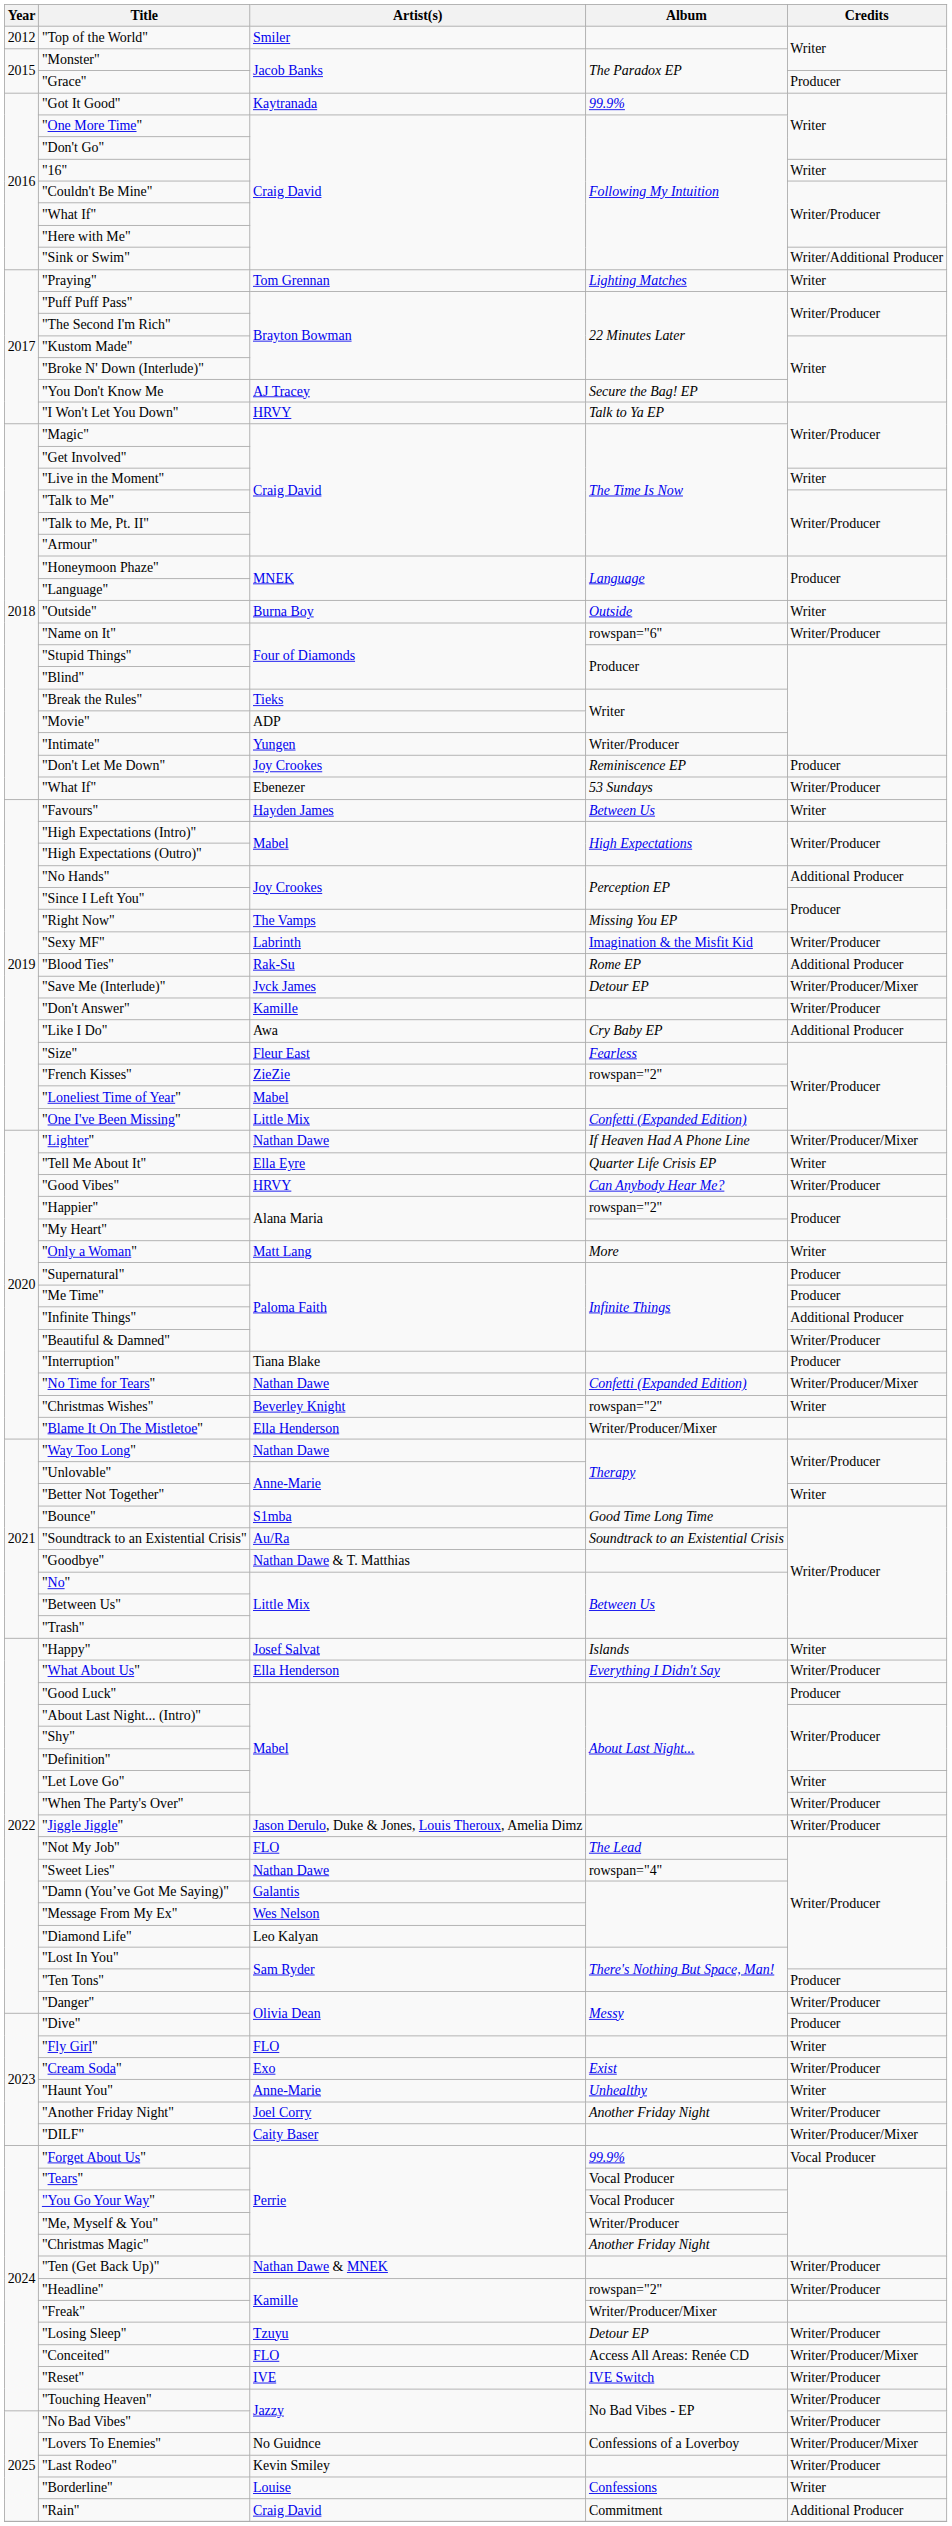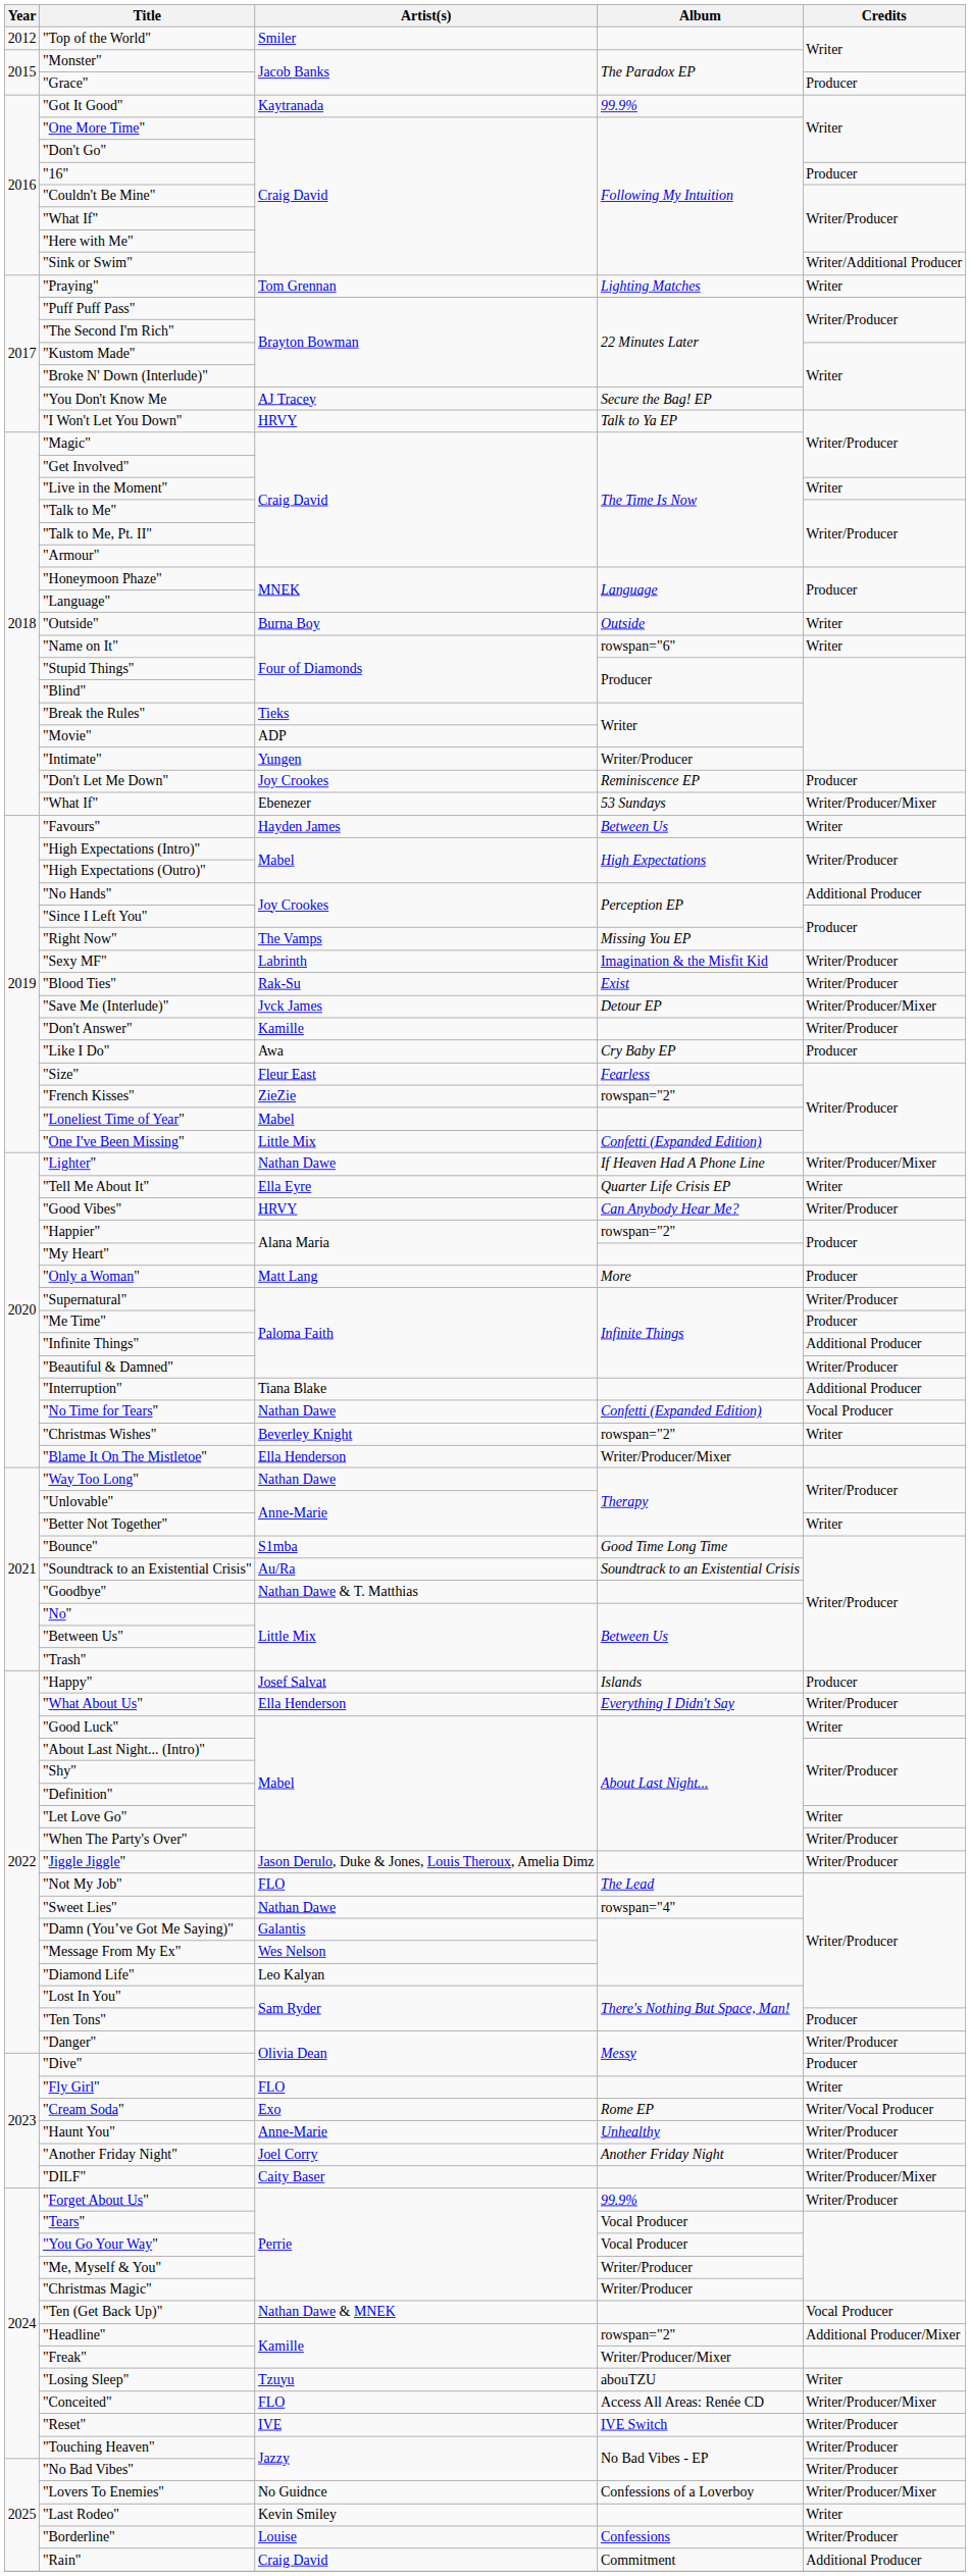"16" | Credits: Writer -> Producer
"Name on It" | Credits: Writer/Producer -> Writer
"What If" / Ebenezer | Credits: Writer/Producer -> Writer/Producer/Mixer
"Blood Ties" | Album: Rome EP -> Exist
"Blood Ties" | Credits: Additional Producer -> Writer/Producer
"Like I Do" | Credits: Additional Producer -> Producer
"Only a Woman" | Credits: Writer -> Producer
"Supernatural" | Credits: Producer -> Writer/Producer
"Interruption" | Credits: Producer -> Additional Producer
"No Time for Tears" | Credits: Writer/Producer/Mixer -> Vocal Producer
"Happy" | Credits: Writer -> Producer
"Good Luck" | Credits: Producer -> Writer
"Cream Soda" | Album: Exist -> Rome EP
"Cream Soda" | Credits: Writer/Producer -> Writer/Vocal Producer
"Haunt You" | Credits: Writer -> Writer/Producer
"Forget About Us" | Credits: Vocal Producer -> Writer/Producer
"Christmas Magic" | Album: Another Friday Night -> Writer/Producer
"Ten (Get Back Up)" | Credits: Writer/Producer -> Vocal Producer
"Headline" | Credits: Writer/Producer -> Additional Producer/Mixer
"Losing Sleep" | Album: Detour EP -> abouTZU
"Losing Sleep" | Credits: Writer/Producer -> Writer
"Last Rodeo" | Credits: Writer/Producer -> Writer
"Borderline" | Credits: Writer -> Writer/Producer
